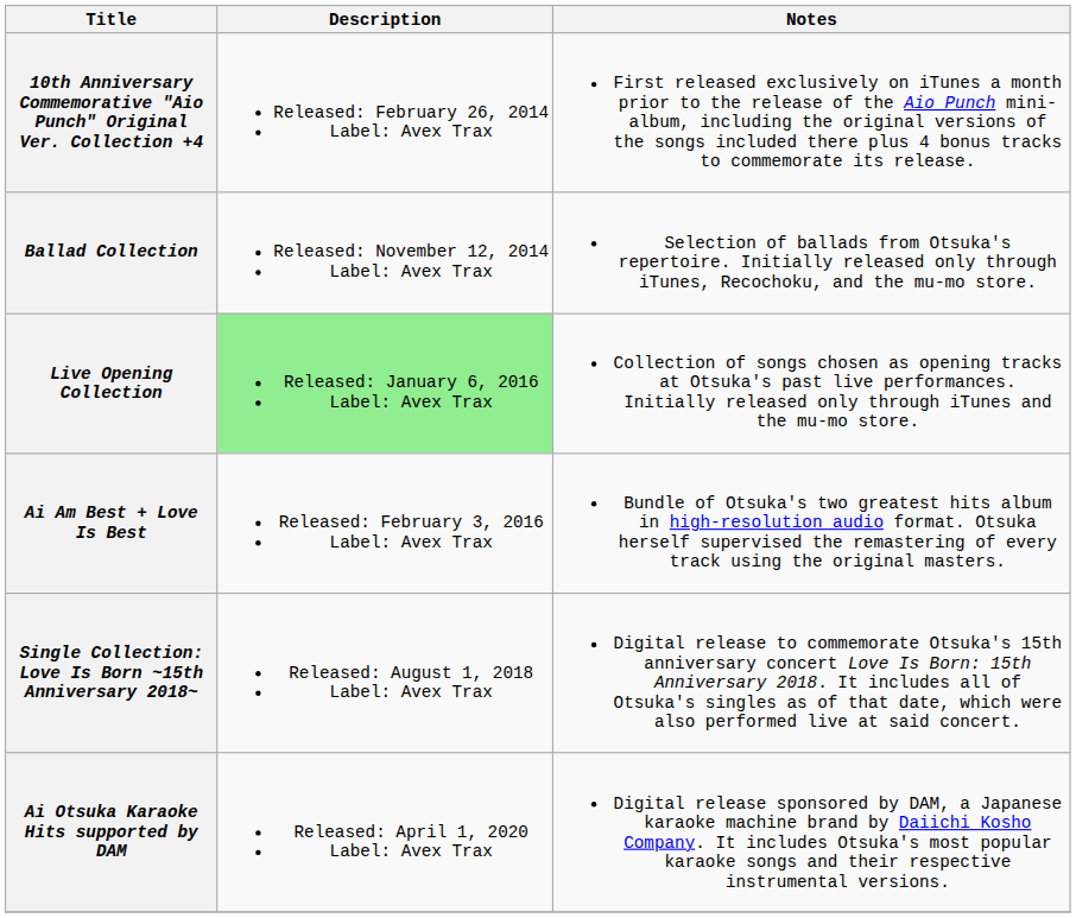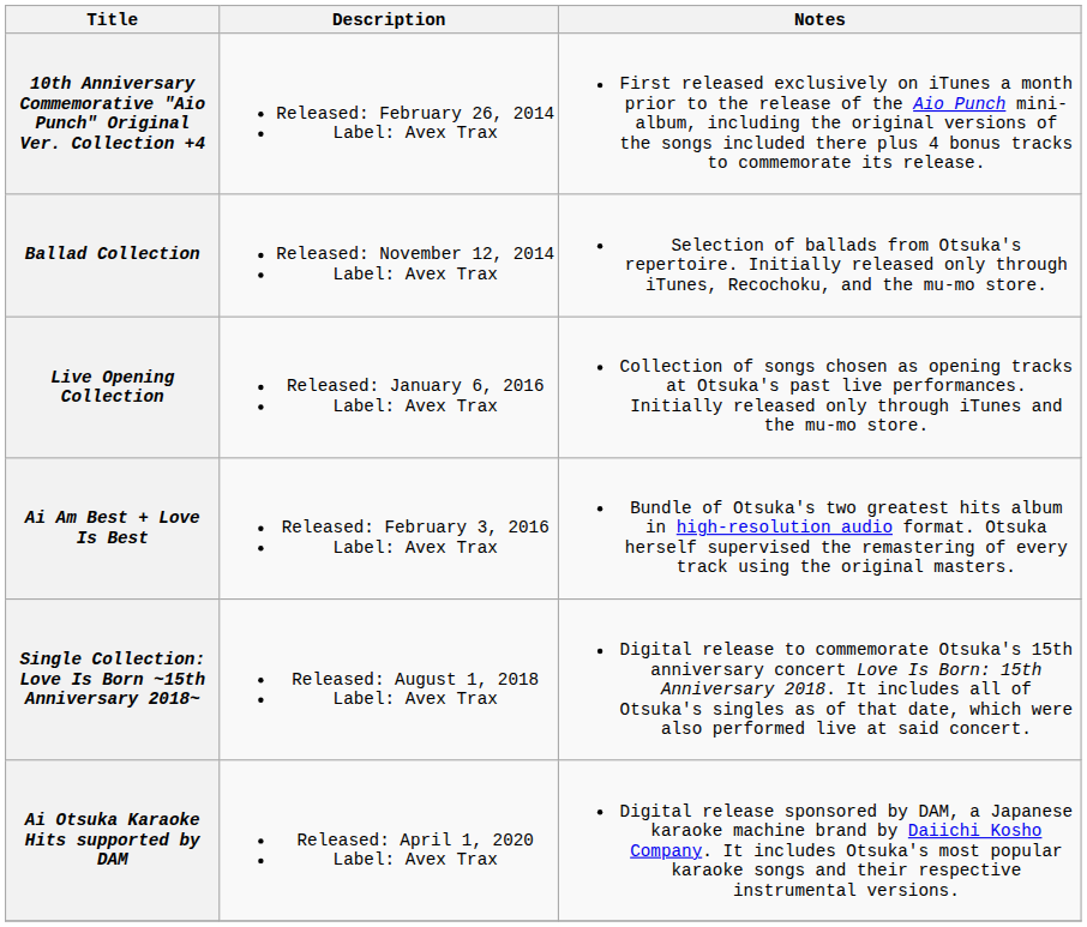Live Opening Collection | Description: lightgreen background -> no background
